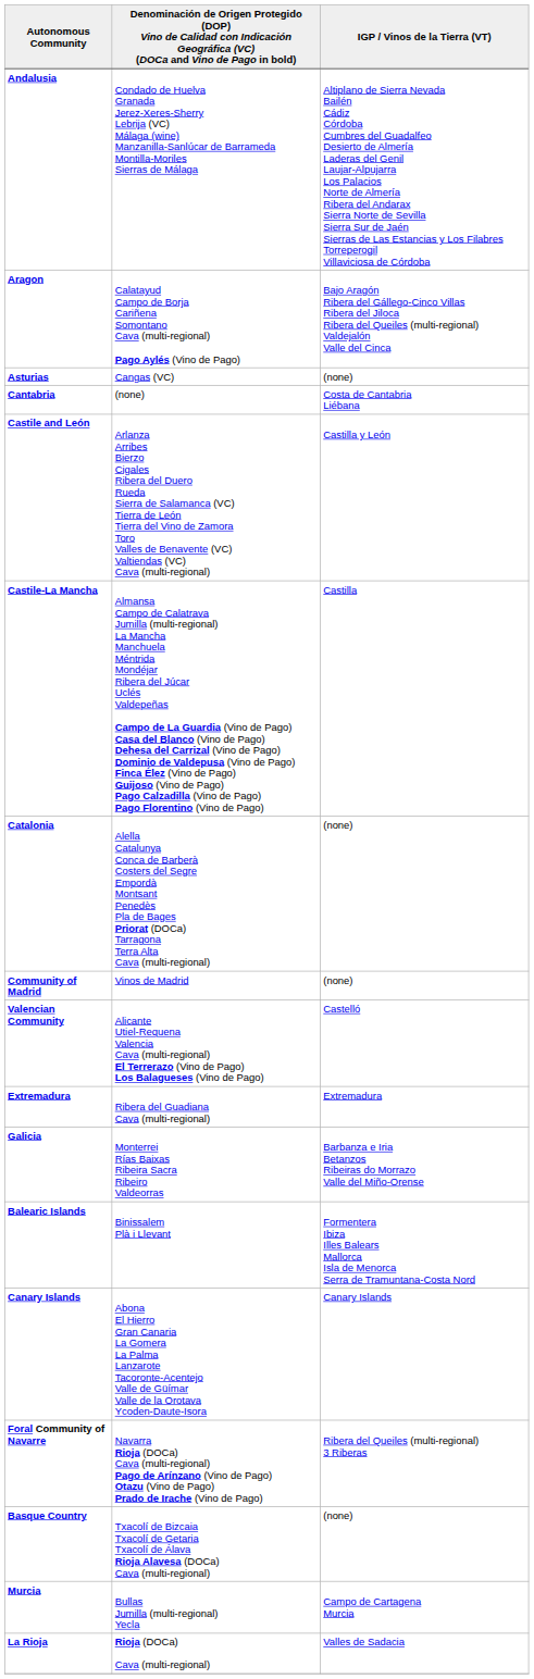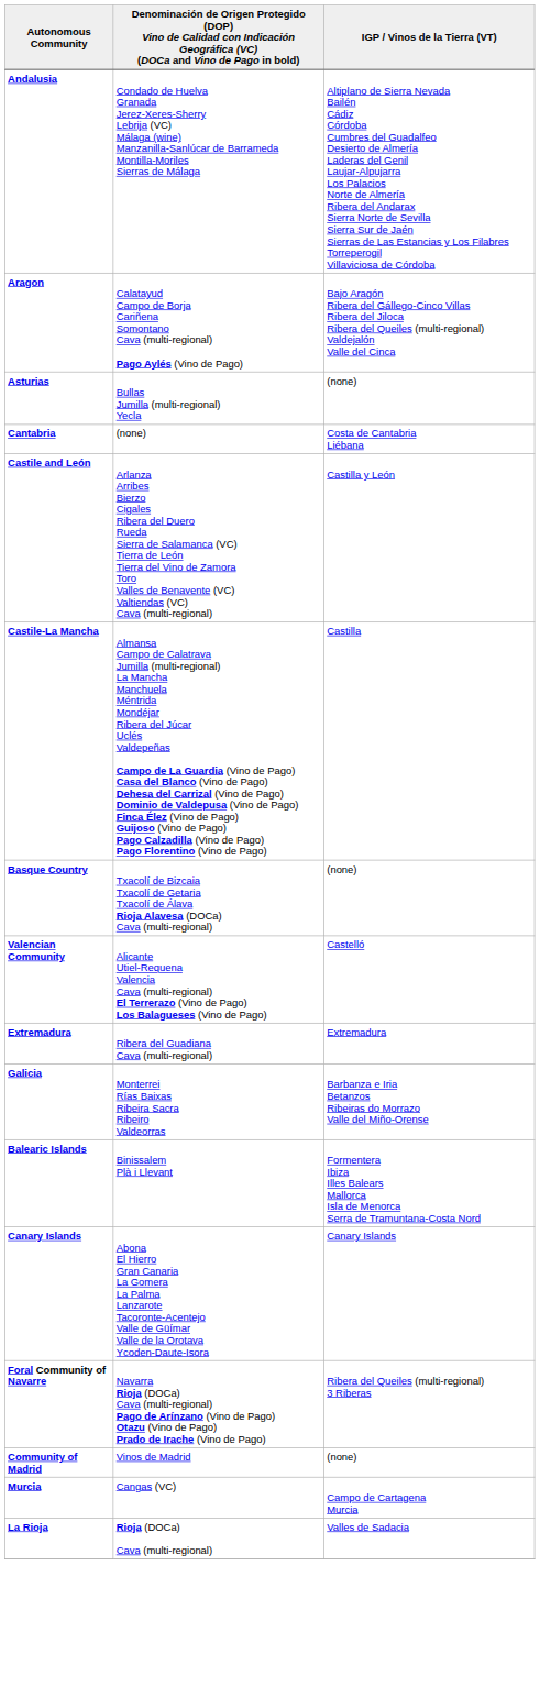Asturias | column 2: Cangas (VC) -> Bullas Jumilla (multi-regional) Yecla
- row: Catalonia | Alella Catalunya Conca de Barberà Costers del Segre Empordà Montsant Penedès Pla de Bages Priorat (DOCa) Tarragona Terra Alta Cava (multi-regional) | (none)
rows swapped: Community of Madrid <-> Basque Country
Murcia | column 2: Bullas Jumilla (multi-regional) Yecla -> Cangas (VC)
